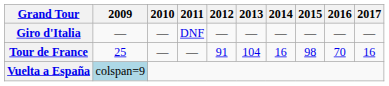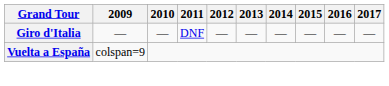- row: Tour de France | 25 | — | — | 91 | 104 | 16 | 98 | 70 | 16
Vuelta a España | 2009: lightblue background -> no background
